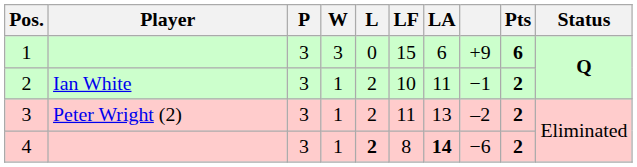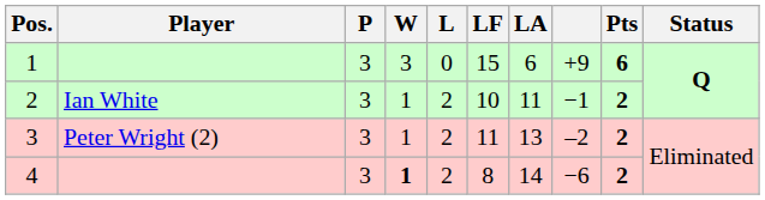4 | W: normal -> bold
4 | L: bold -> normal
4 | LA: bold -> normal
